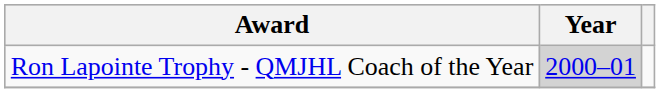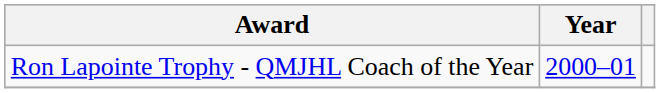Ron Lapointe Trophy - QMJHL Coach of the Year | Year: lightgrey background -> no background
